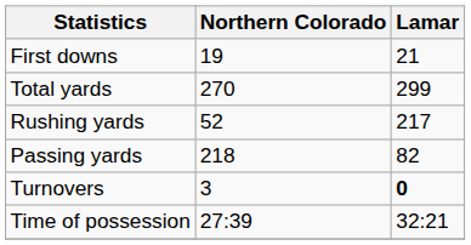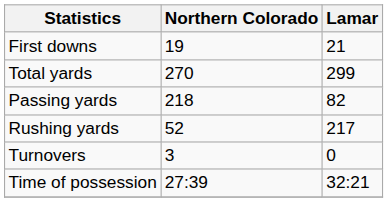rows swapped: Rushing yards <-> Passing yards
Turnovers | Lamar: bold -> normal
